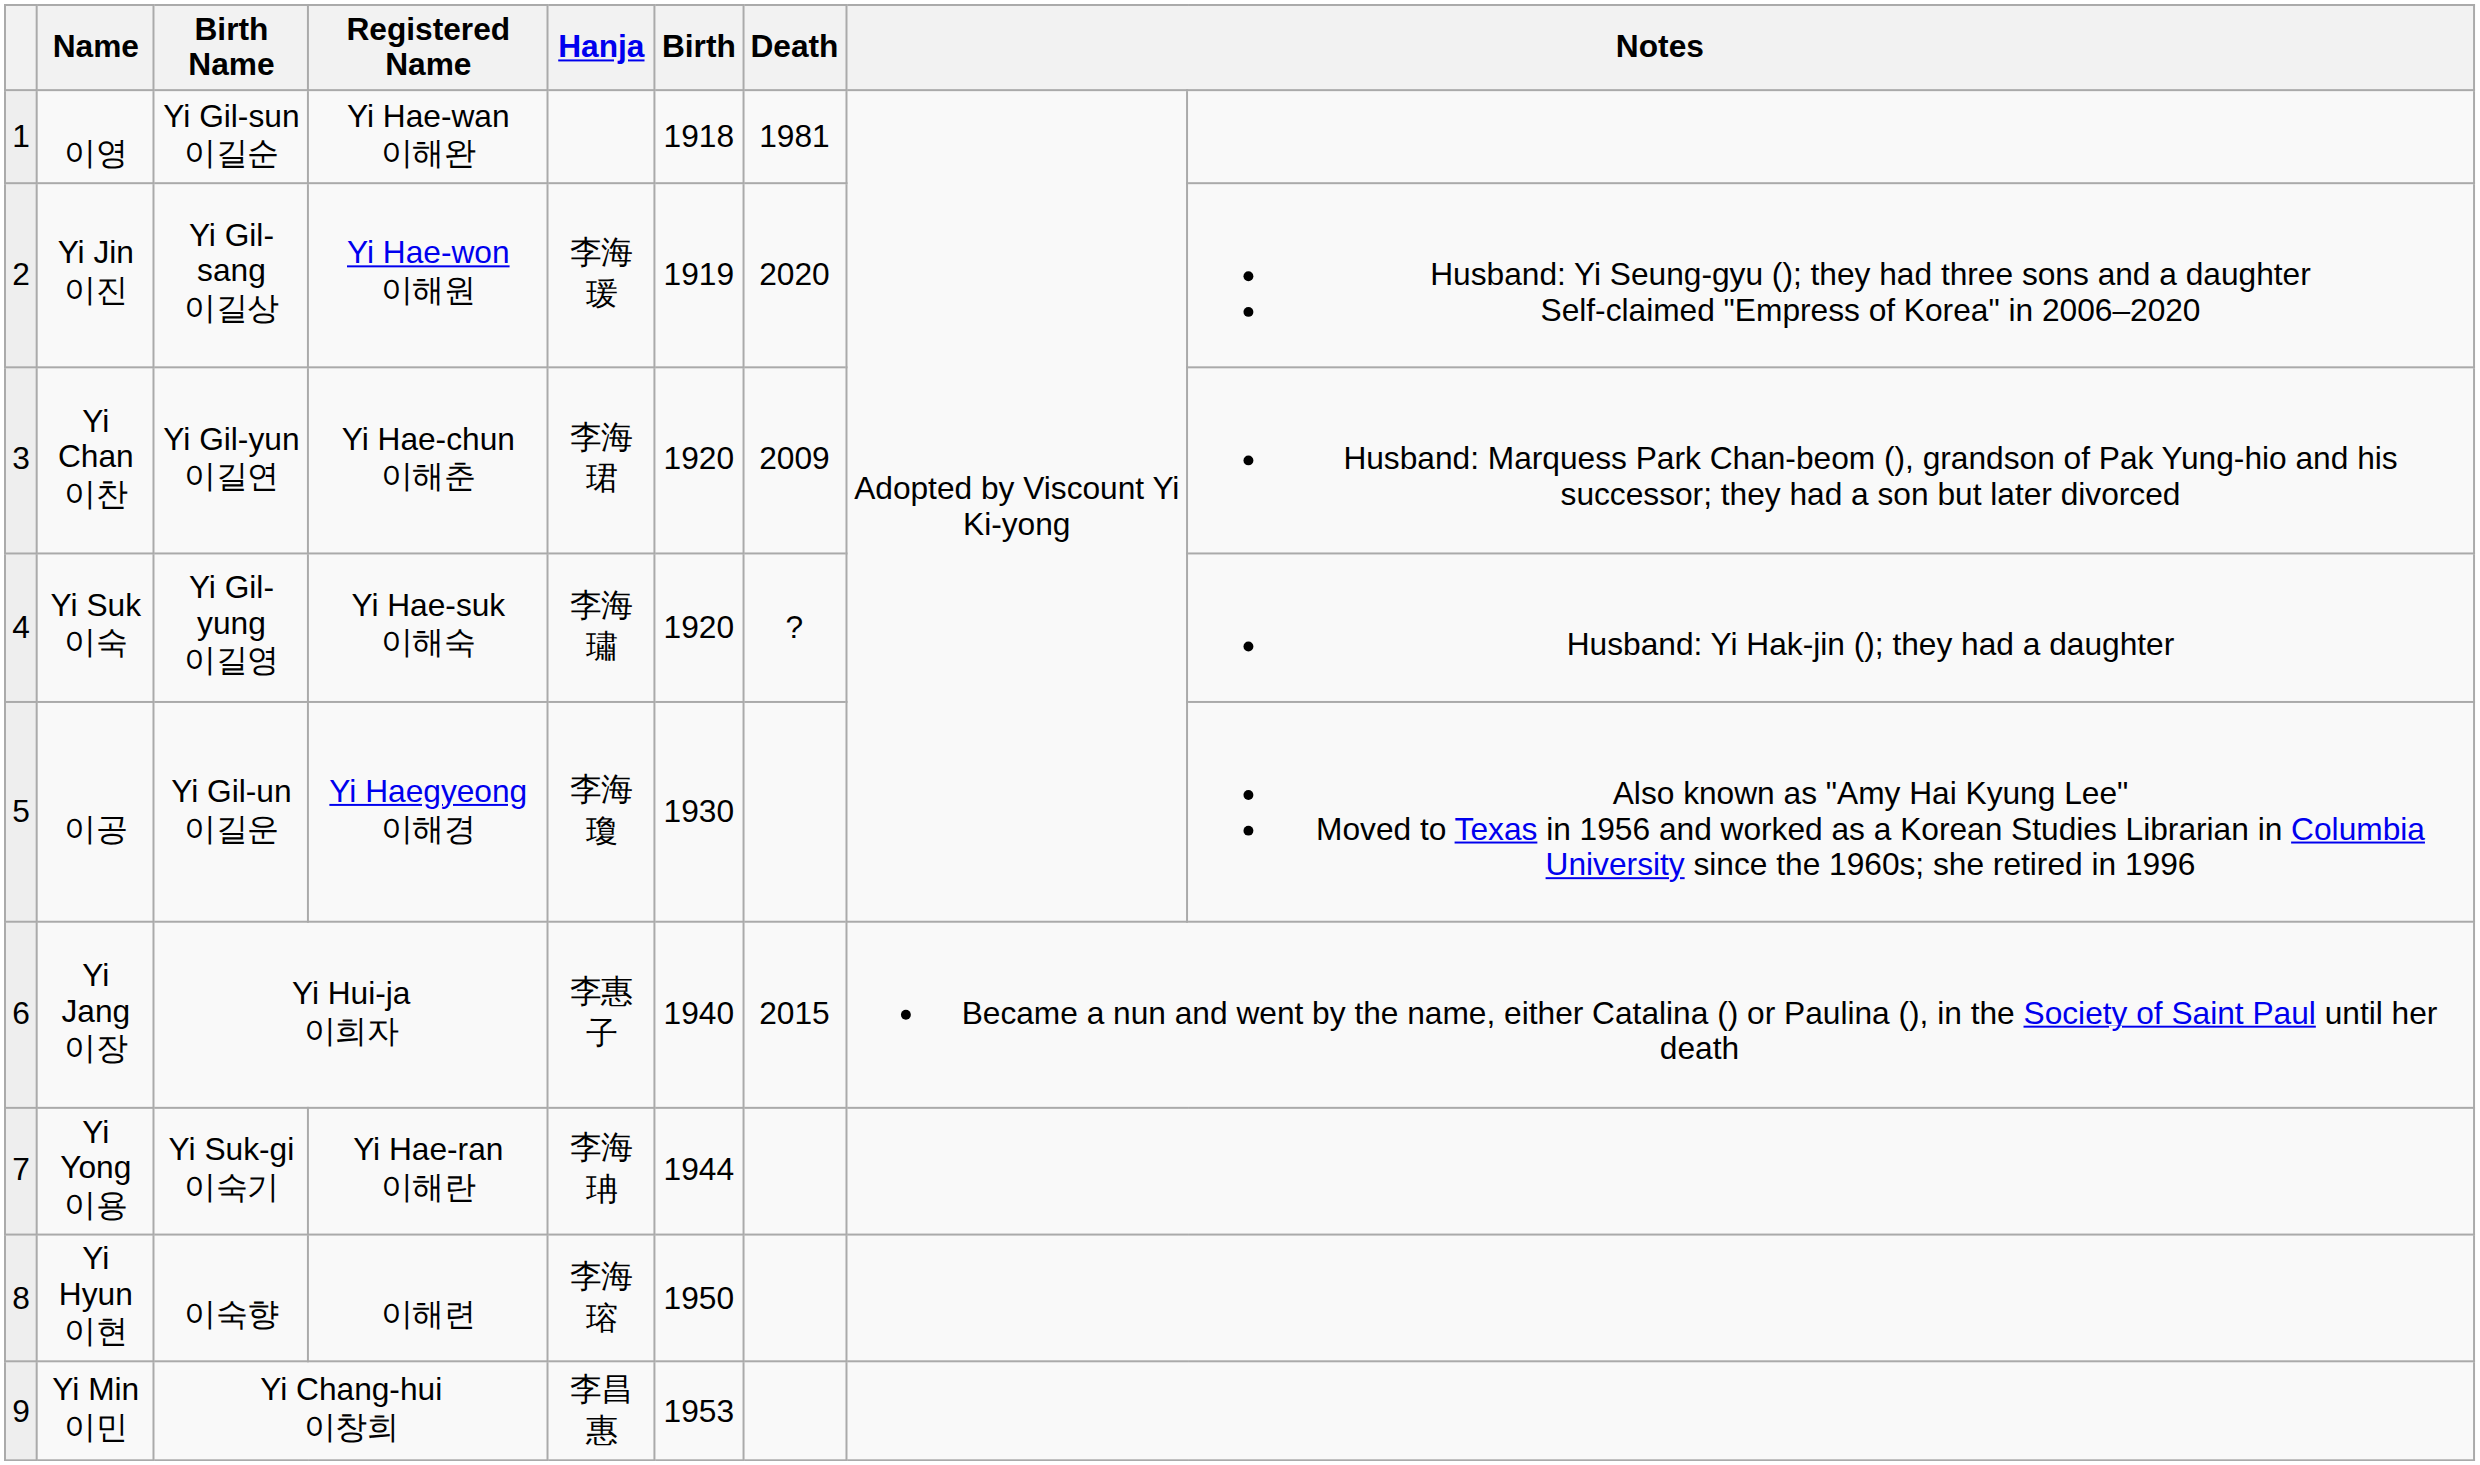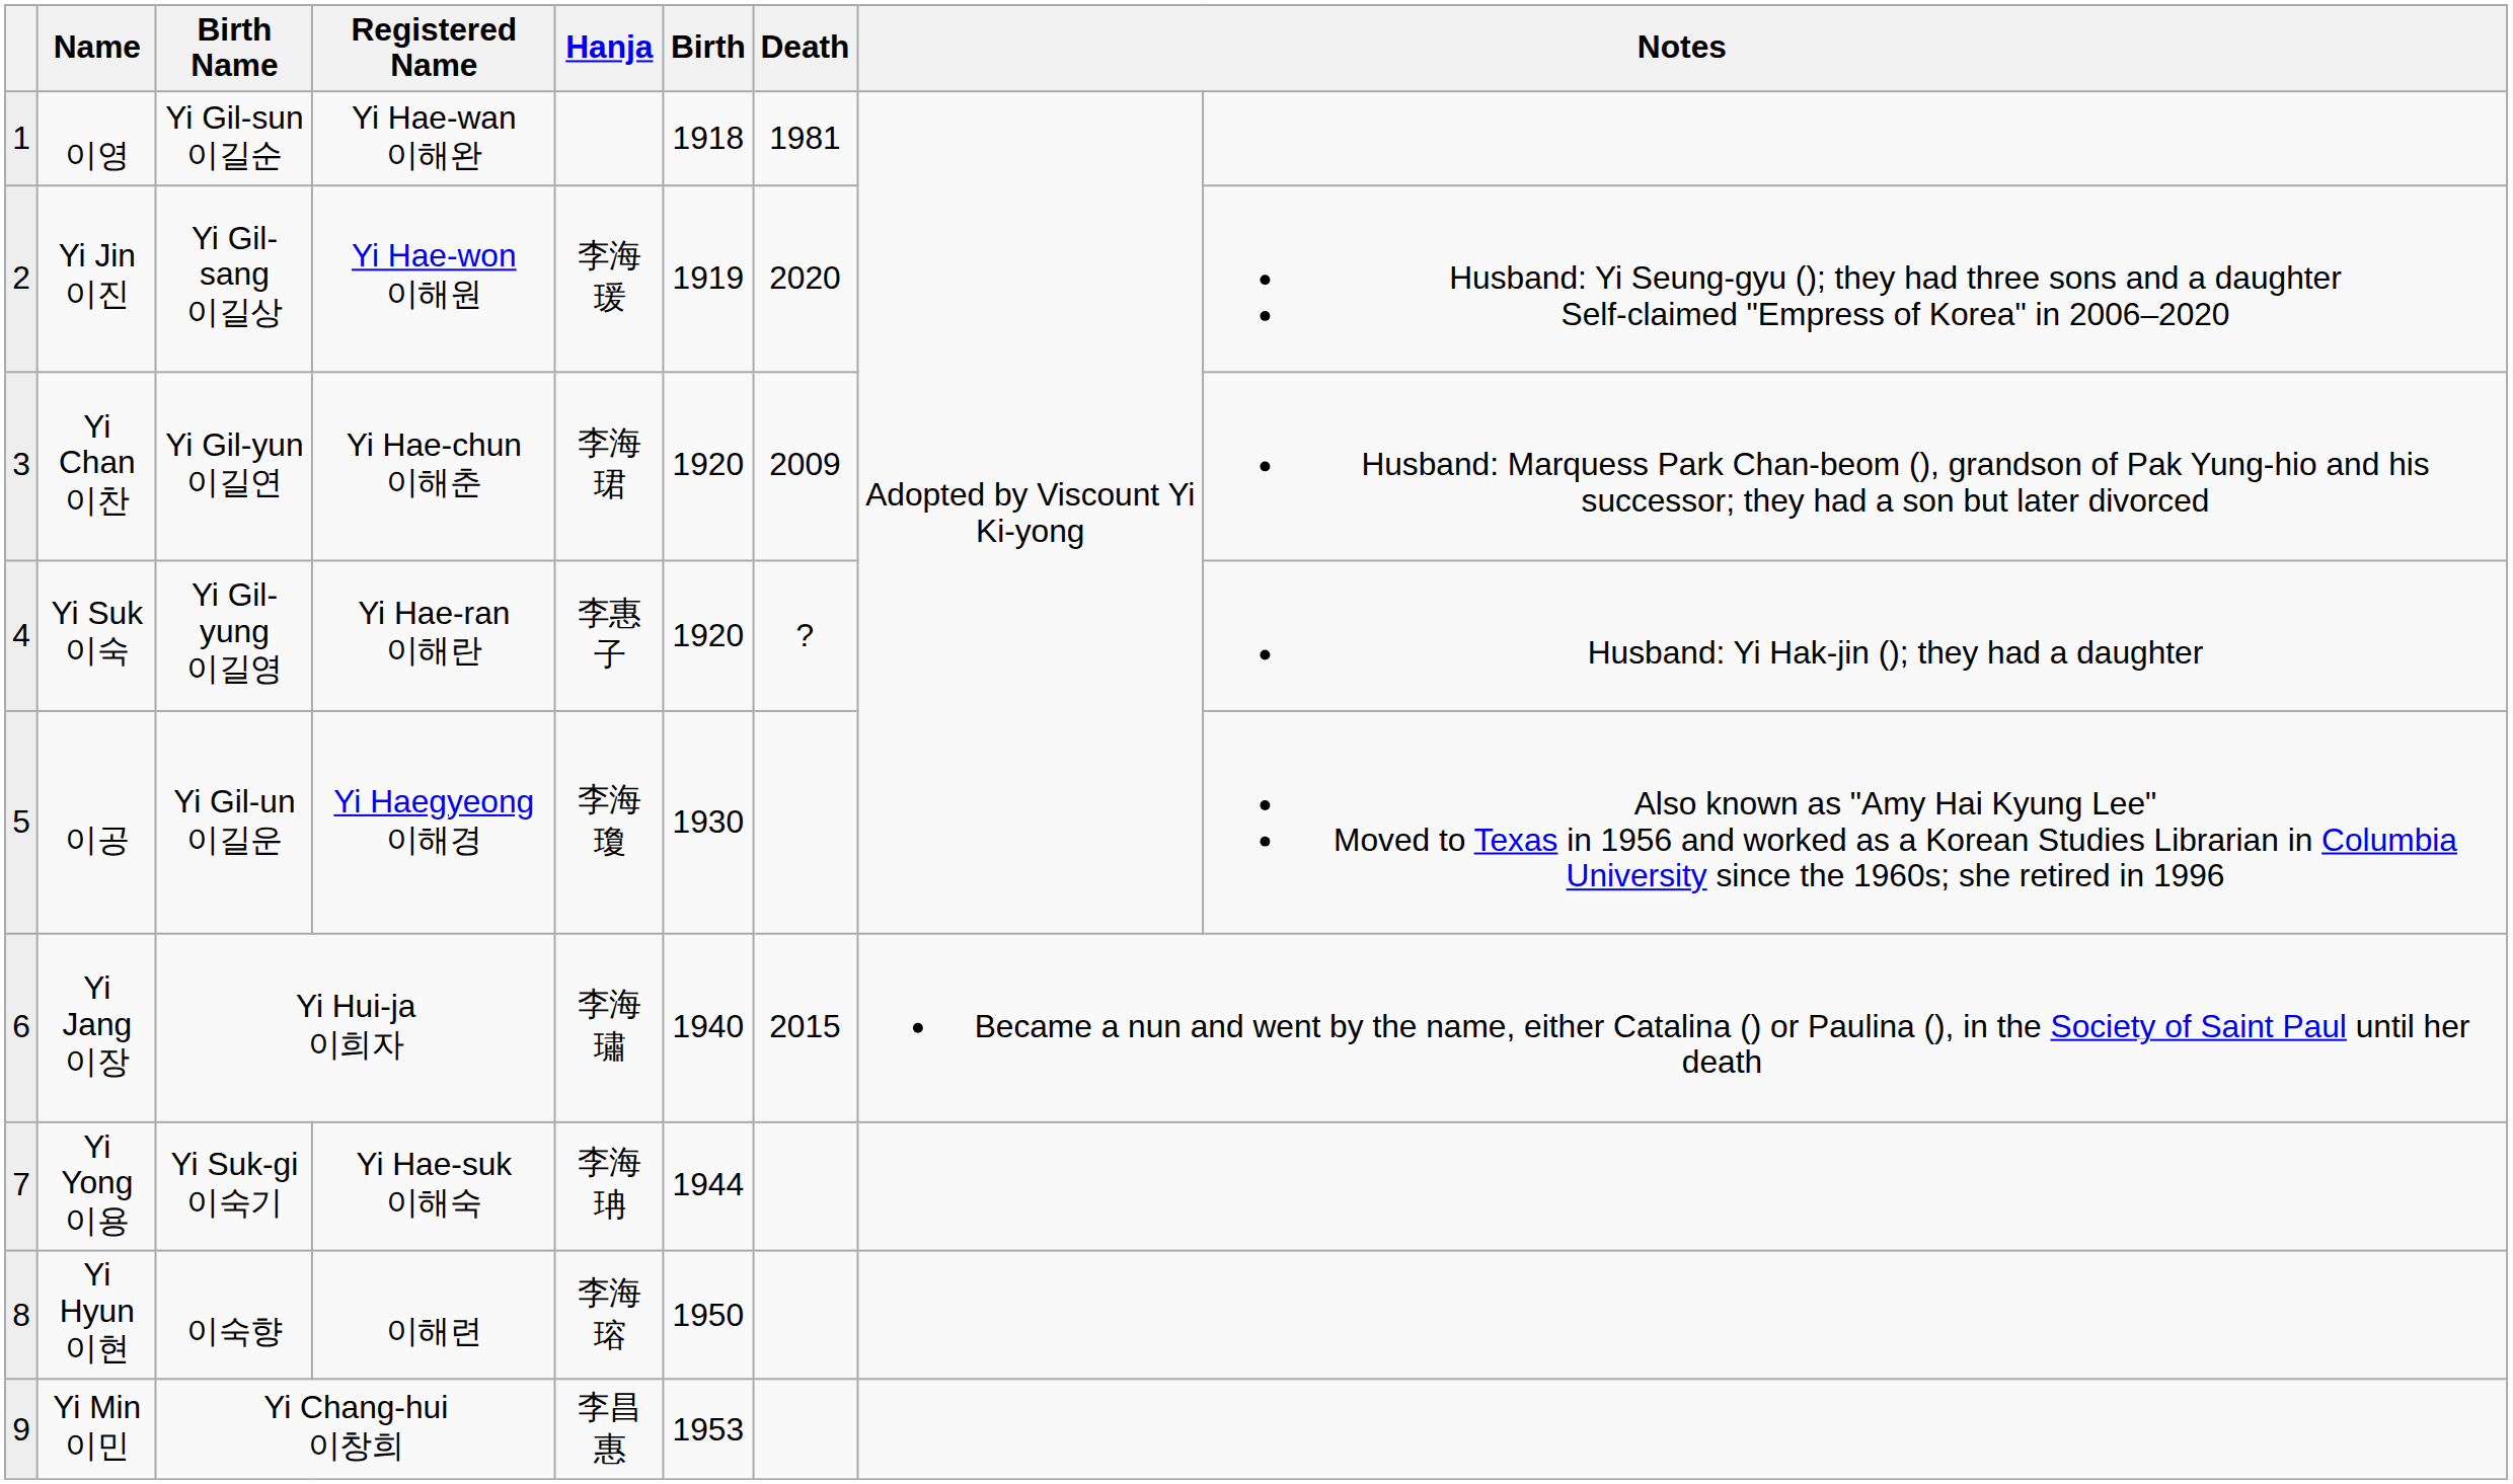Yi Suk 이숙 | Registered Name: Yi Hae-suk 이해숙 -> Yi Hae-ran 이해란
Yi Suk 이숙 | Hanja: 李海璛 -> 李惠子
Yi Jang 이장 | Hanja: 李惠子 -> 李海璛
Yi Yong 이용 | Registered Name: Yi Hae-ran 이해란 -> Yi Hae-suk 이해숙
